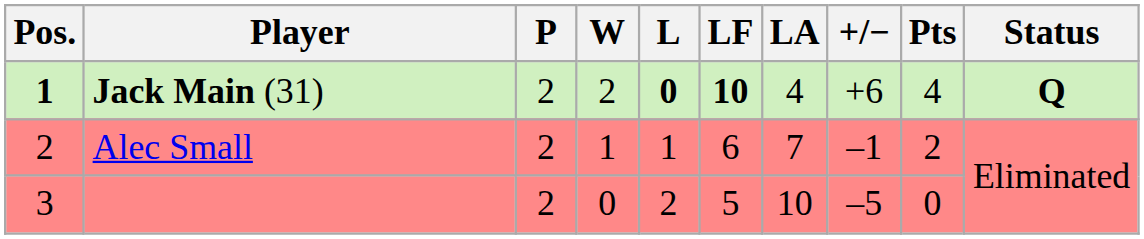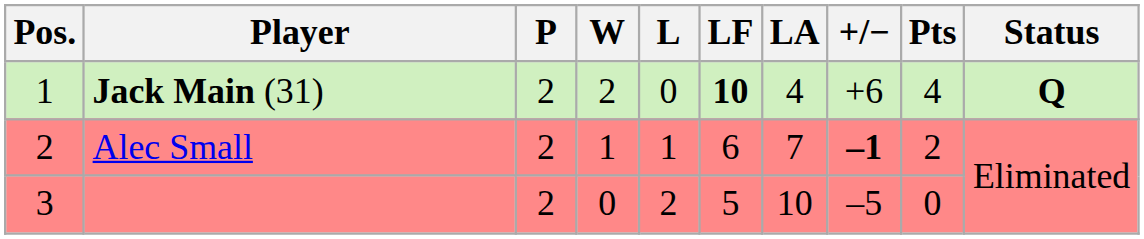Jack Main (31) | Pos.: bold -> normal
Jack Main (31) | L: bold -> normal
Alec Small | +/−: normal -> bold
